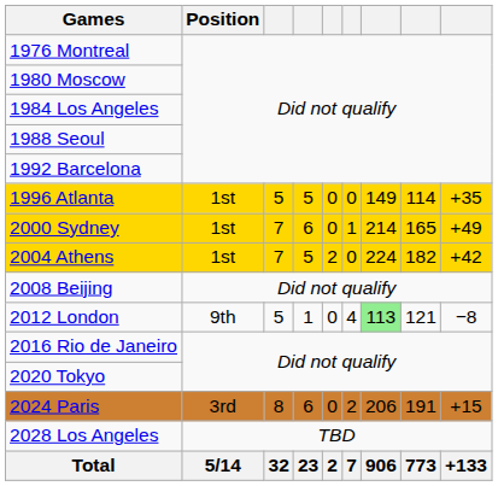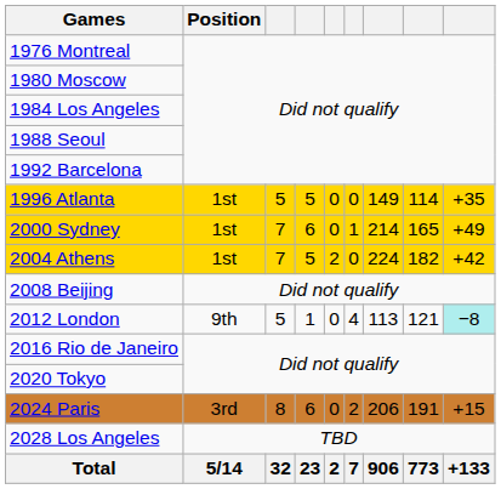2012 London | column 7: lightgreen background -> no background
2012 London | column 9: no background -> paleturquoise background
